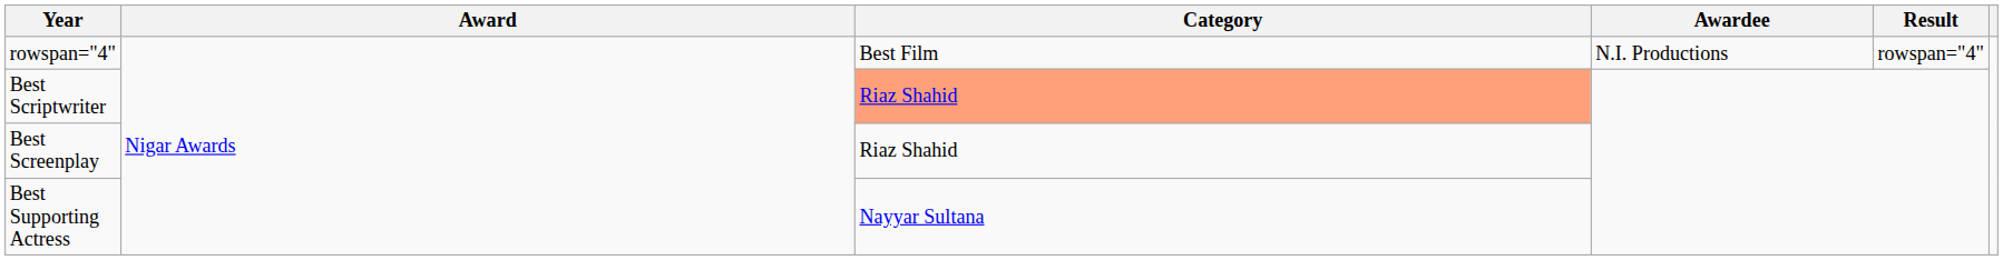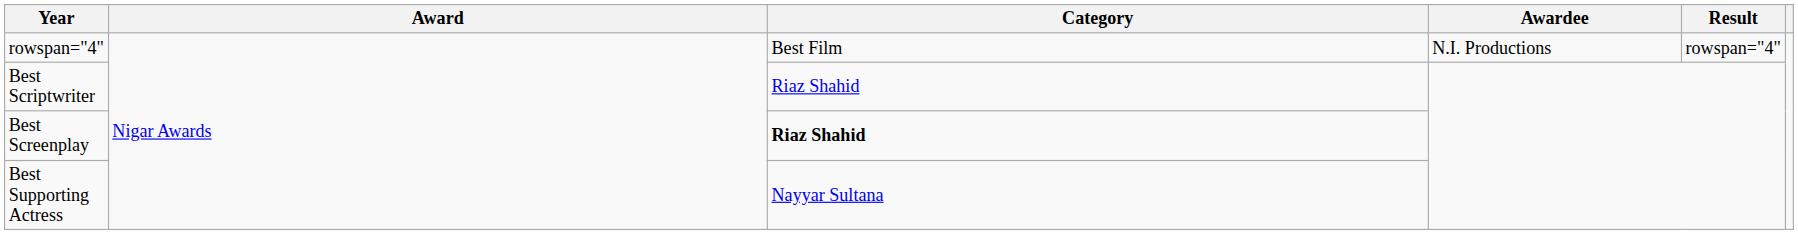Best Scriptwriter | Category: lightsalmon background -> no background
Best Screenplay | Category: normal -> bold
